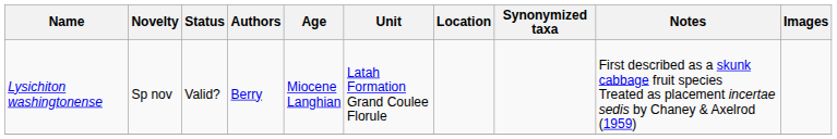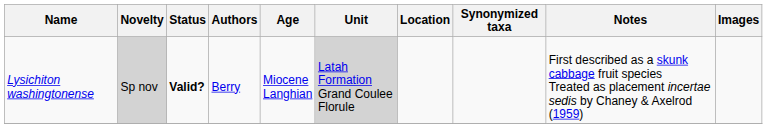Lysichiton washingtonense | Novelty: no background -> lightgrey background
Lysichiton washingtonense | Status: normal -> bold
Lysichiton washingtonense | Unit: no background -> lightgrey background
